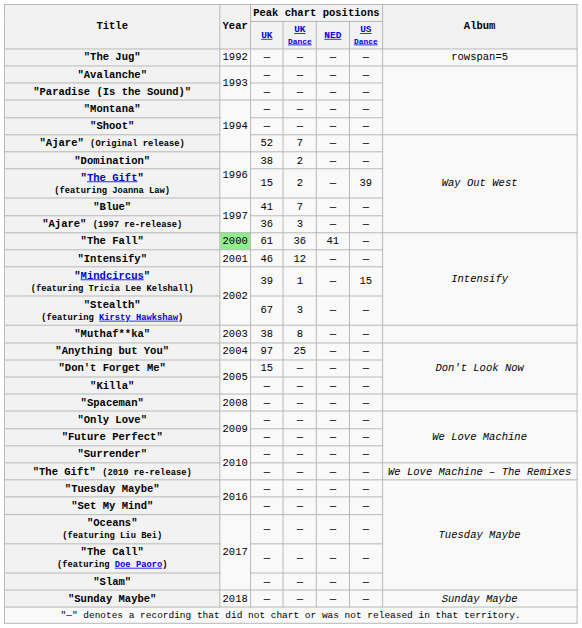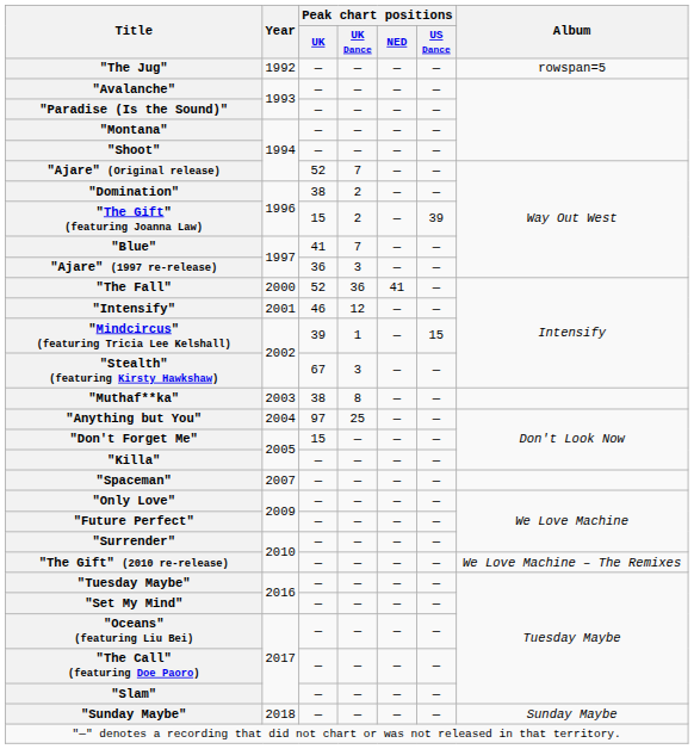"The Fall" | Year: lightgreen background -> no background
"The Fall" | Peak chart positions / UK: 61 -> 52
"Spaceman" | Year: 2008 -> 2007
